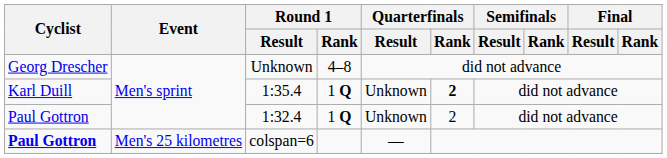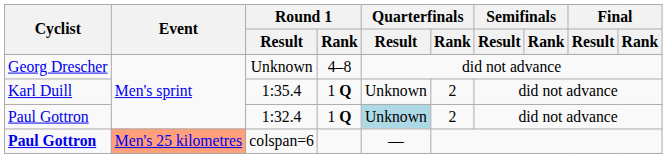1:35.4 | Quarterfinals / Rank: bold -> normal
1:32.4 | Quarterfinals / Result: no background -> lightblue background
colspan=6 | Event: no background -> lightsalmon background
